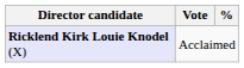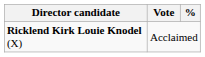Ricklend Kirk Louie Knodel (X) | Director candidate: lavender background -> no background
